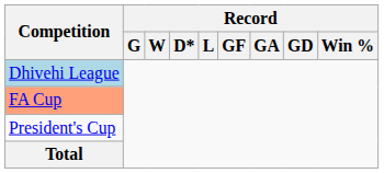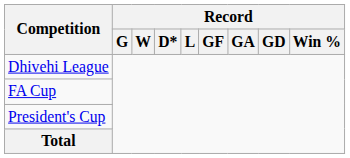Dhivehi League | Competition: lightblue background -> no background
FA Cup | Competition: lightsalmon background -> no background
